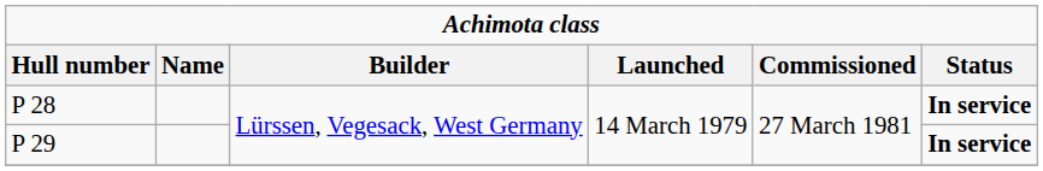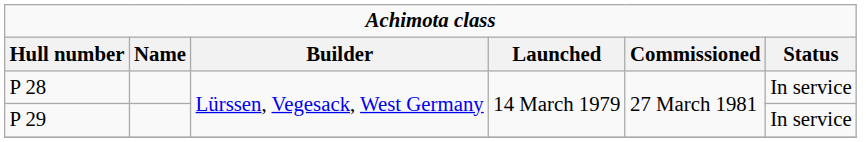P 28 | column 6: bold -> normal
P 29 | column 6: bold -> normal
